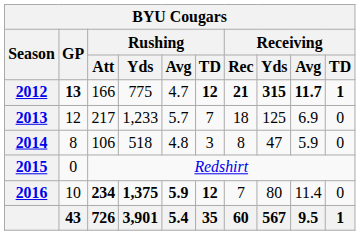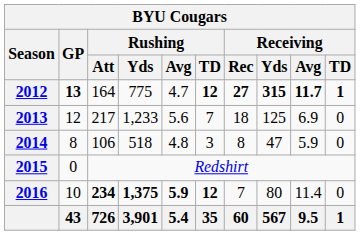2012 | Rushing / Att: 166 -> 164
2012 | Receiving / Rec: 21 -> 27
2013 | Rushing / Avg: 5.7 -> 5.6
